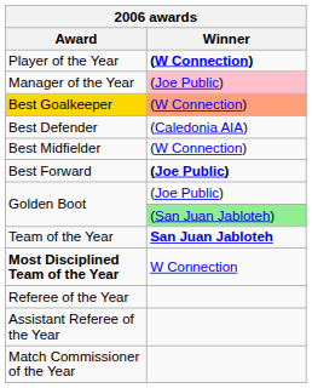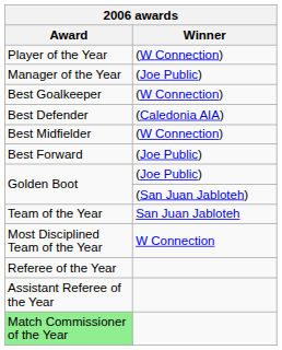Player of the Year | Winner: bold -> normal
Manager of the Year | Winner: pink background -> no background
Best Goalkeeper | Award: gold background -> no background
Best Goalkeeper | Winner: lightsalmon background -> no background
Best Forward | Winner: bold -> normal
Golden Boot / (San Juan Jabloteh) | Winner: lightgreen background -> no background
Team of the Year | Winner: bold -> normal
Most Disciplined Team of the Year | Award: bold -> normal
Match Commissioner of the Year | Award: no background -> lightgreen background
